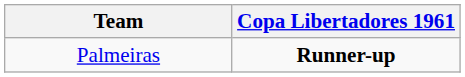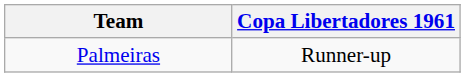Palmeiras | Copa Libertadores 1961: bold -> normal
